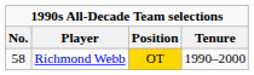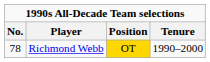Richmond Webb | No.: 58 -> 78
